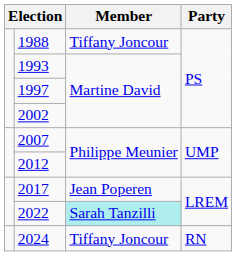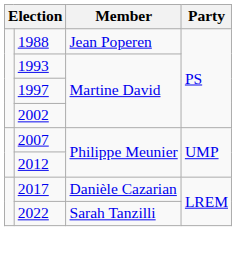1988 | Member: Tiffany Joncour -> Jean Poperen
2017 | Member: Jean Poperen -> Danièle Cazarian
2022 | Member: paleturquoise background -> no background
- row: 2024 | Tiffany Joncour | RN
